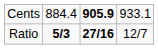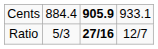Ratio | column 2: bold -> normal
